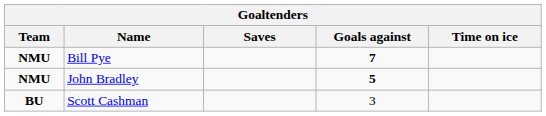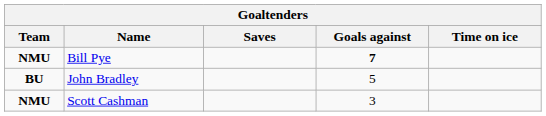John Bradley | Team: NMU -> BU
John Bradley | Goals against: bold -> normal
Scott Cashman | Team: BU -> NMU
